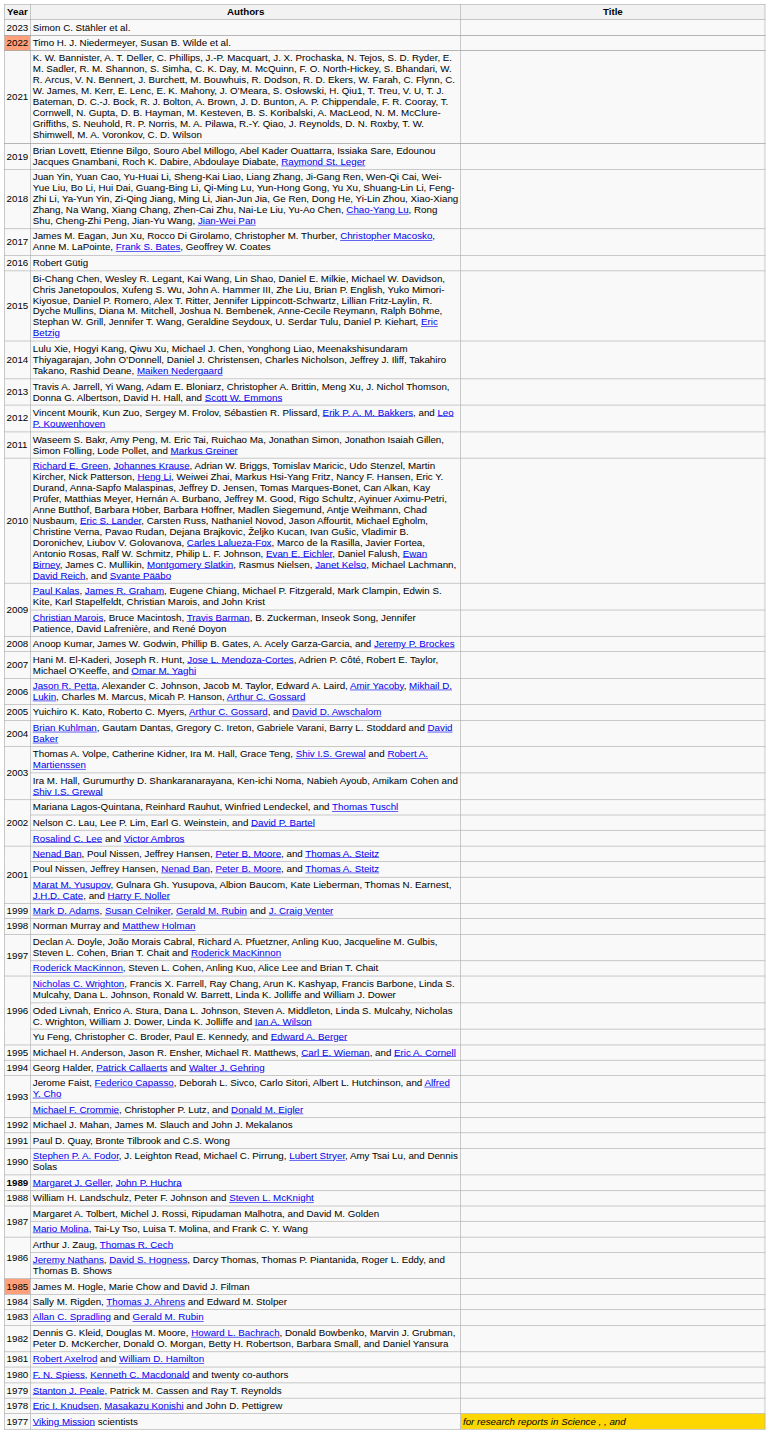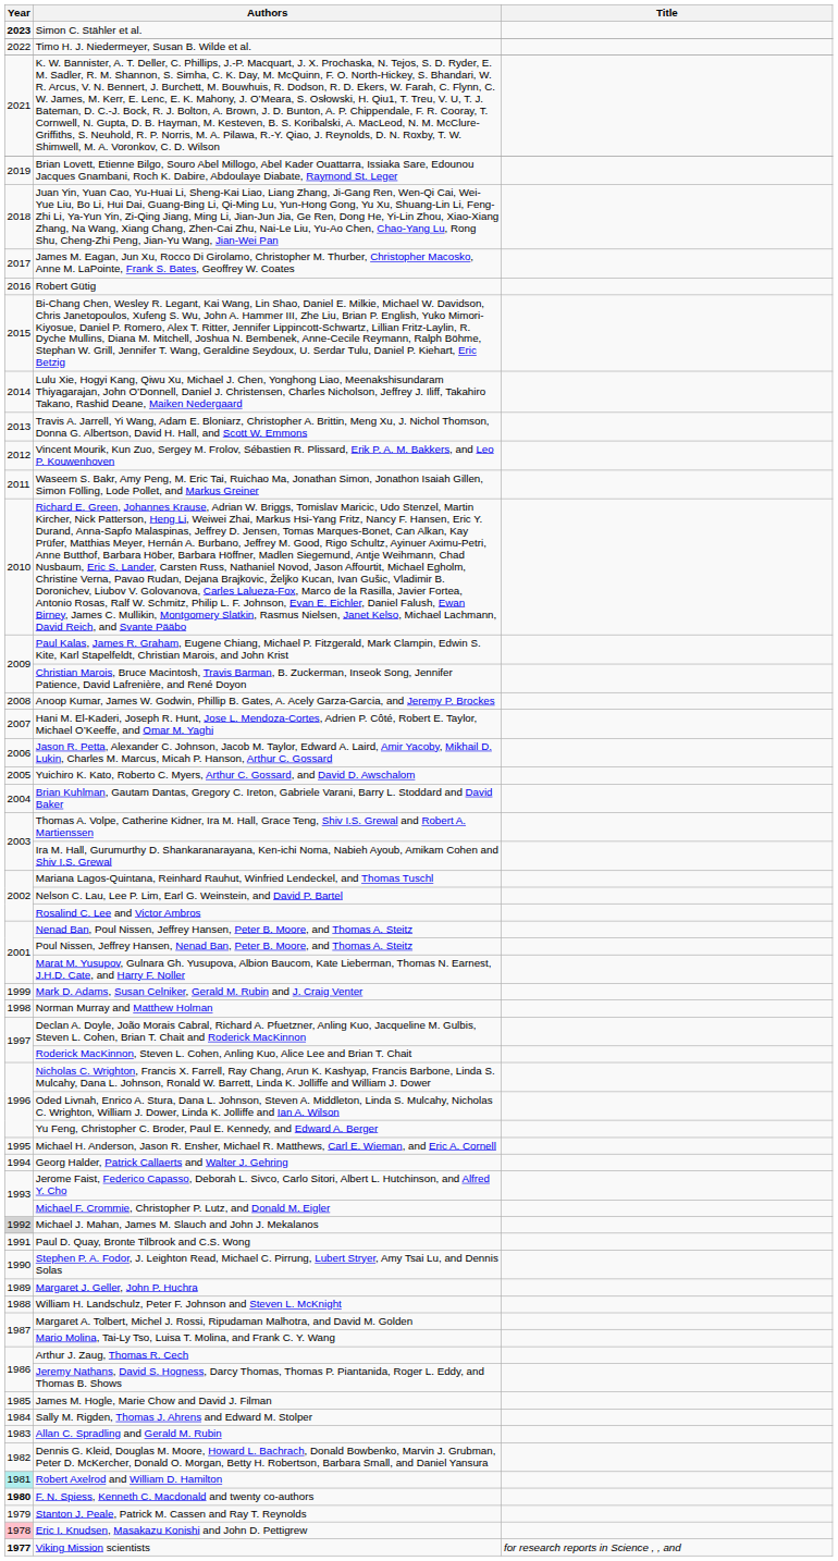Simon C. Stähler et al. | Year: normal -> bold
Timo H. J. Niedermeyer, Susan B. Wilde et al. | Year: lightsalmon background -> no background
Michael J. Mahan, James M. Slauch and John J. Mekalanos | Year: no background -> lightgrey background
Margaret J. Geller, John P. Huchra | Year: bold -> normal
James M. Hogle, Marie Chow and David J. Filman | Year: lightsalmon background -> no background
Robert Axelrod and William D. Hamilton | Year: no background -> paleturquoise background
F. N. Spiess, Kenneth C. Macdonald and twenty co-authors | Year: normal -> bold
Eric I. Knudsen, Masakazu Konishi and John D. Pettigrew | Year: no background -> pink background
Viking Mission scientists | Year: normal -> bold
Viking Mission scientists | Title: gold background -> no background
